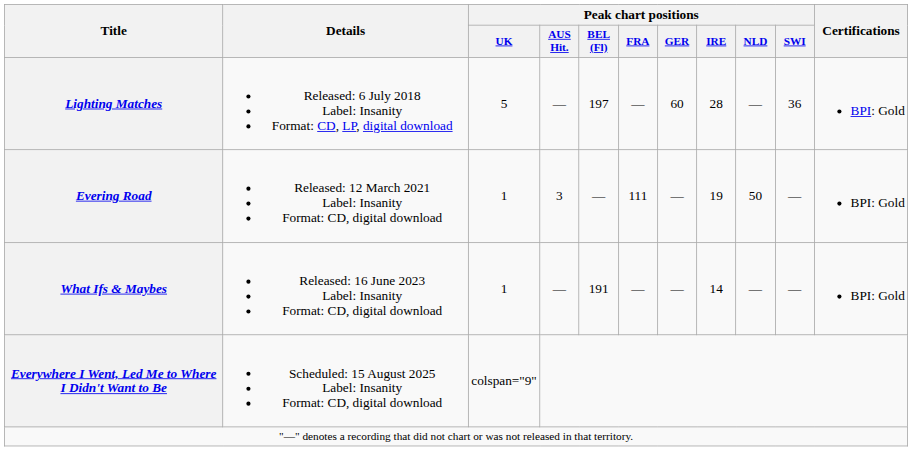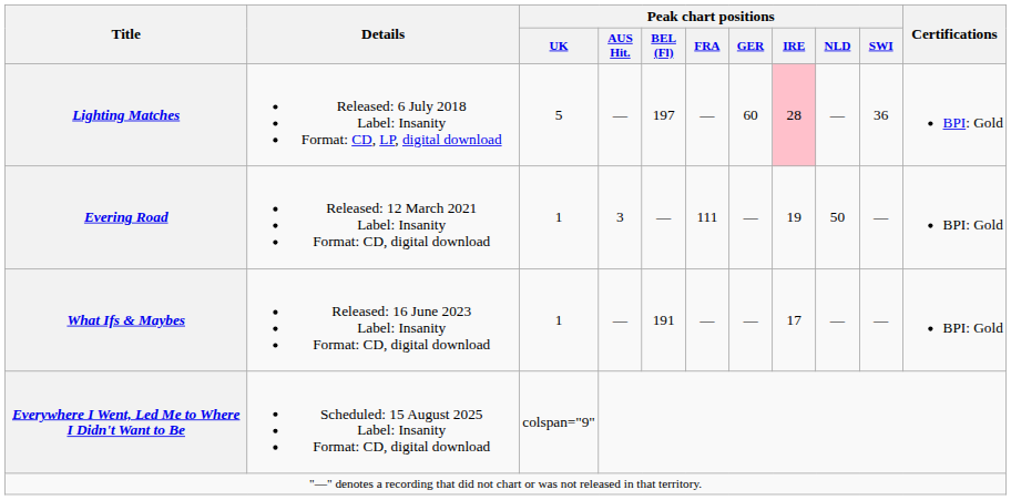Lighting Matches | Peak chart positions / IRE: no background -> pink background
What Ifs & Maybes | Peak chart positions / IRE: 14 -> 17
